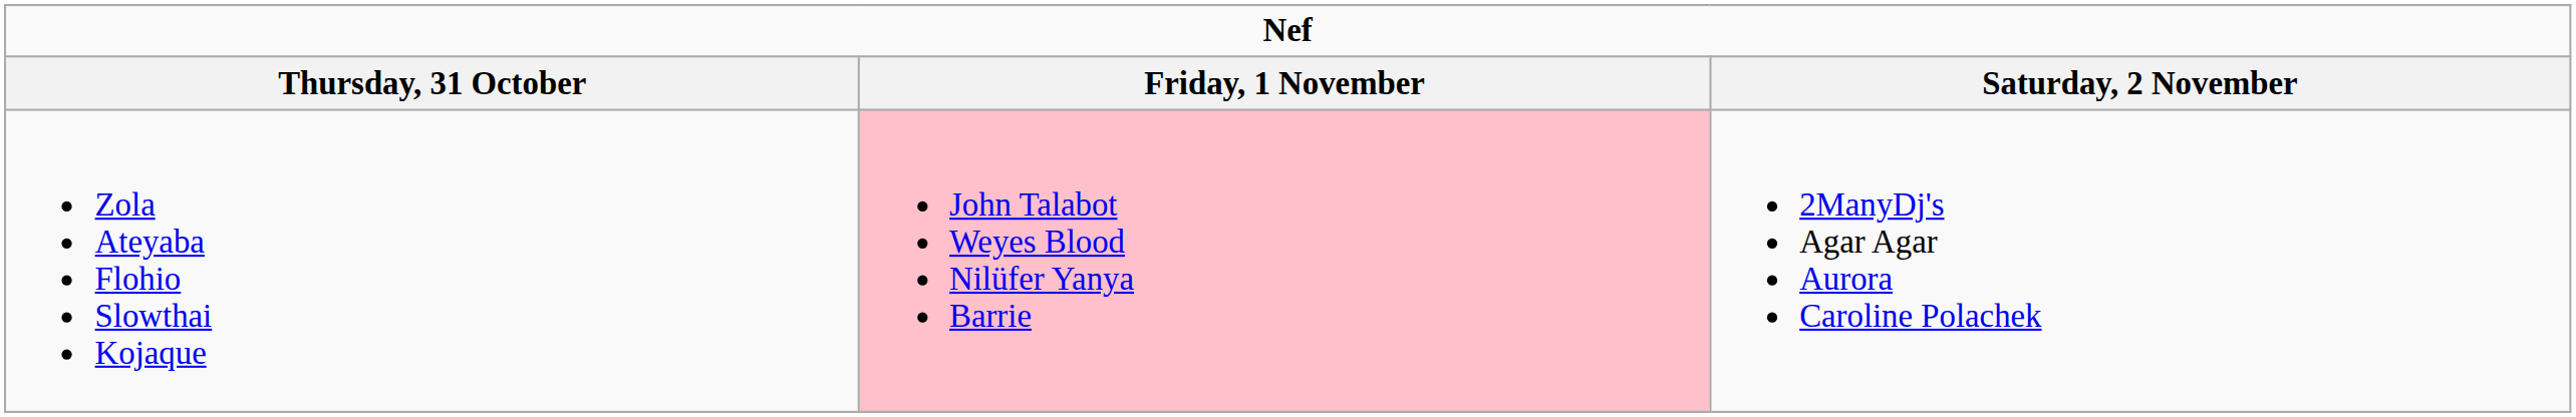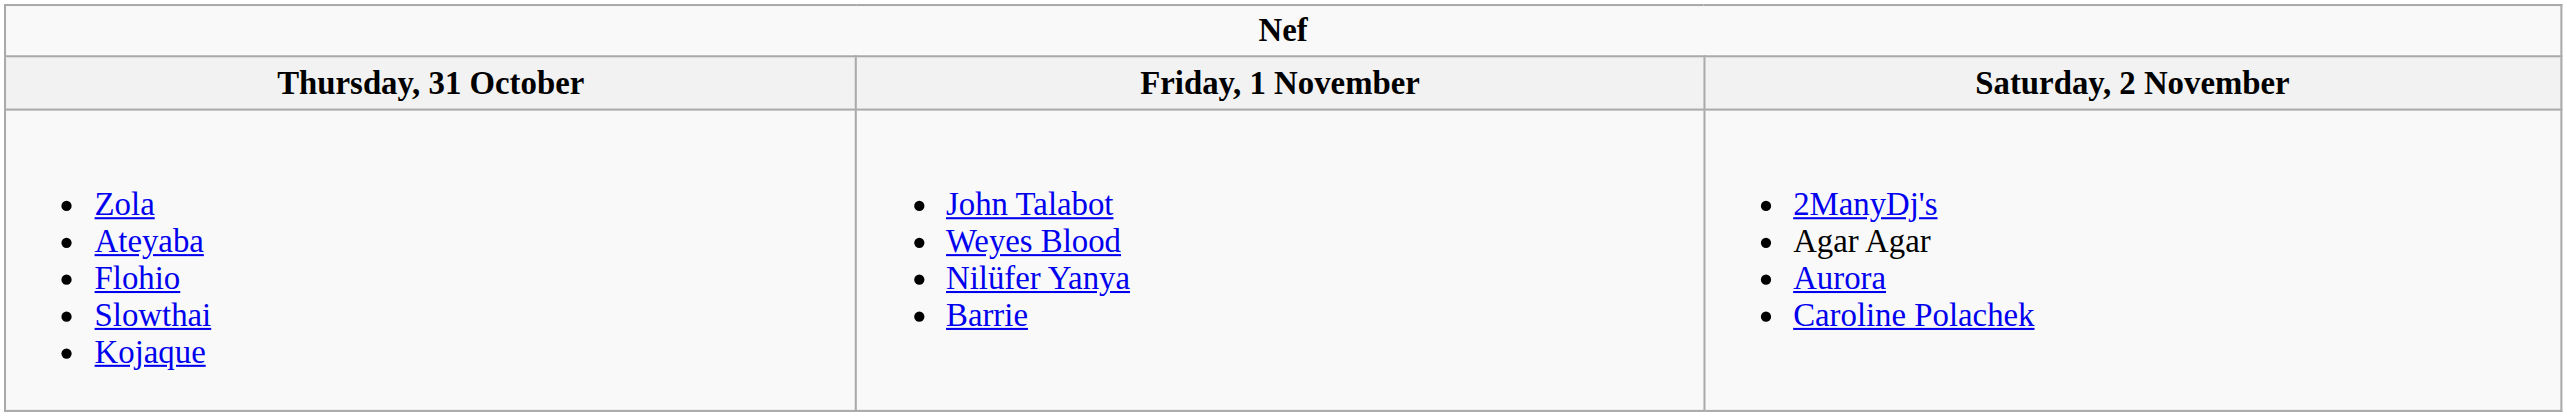Zola Ateyaba Flohio Slowthai Kojaque | Friday, 1 November: pink background -> no background
